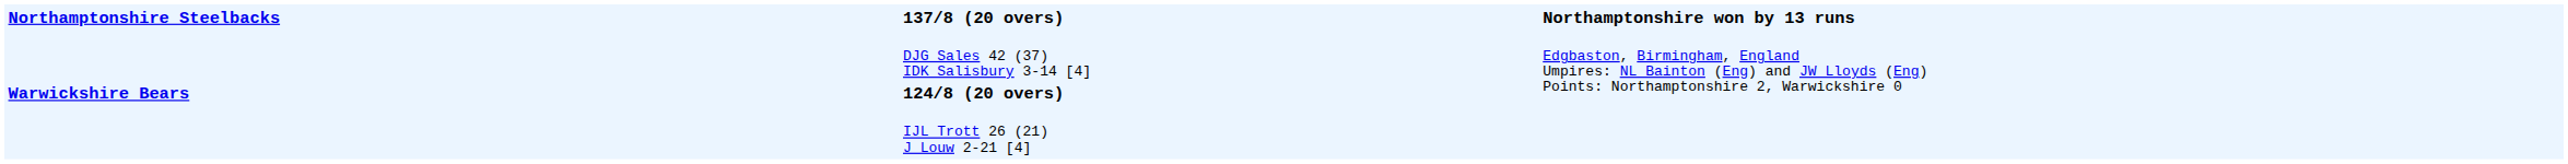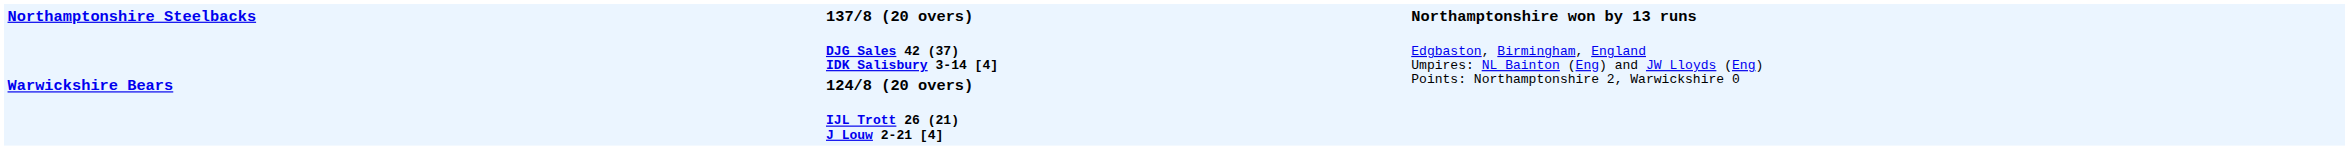DJG Sales 42 (37) IDK Salisbury 3-14 [4] | 137/8 (20 overs): normal -> bold
IJL Trott 26 (21) J Louw 2-21 [4] | 137/8 (20 overs): normal -> bold
